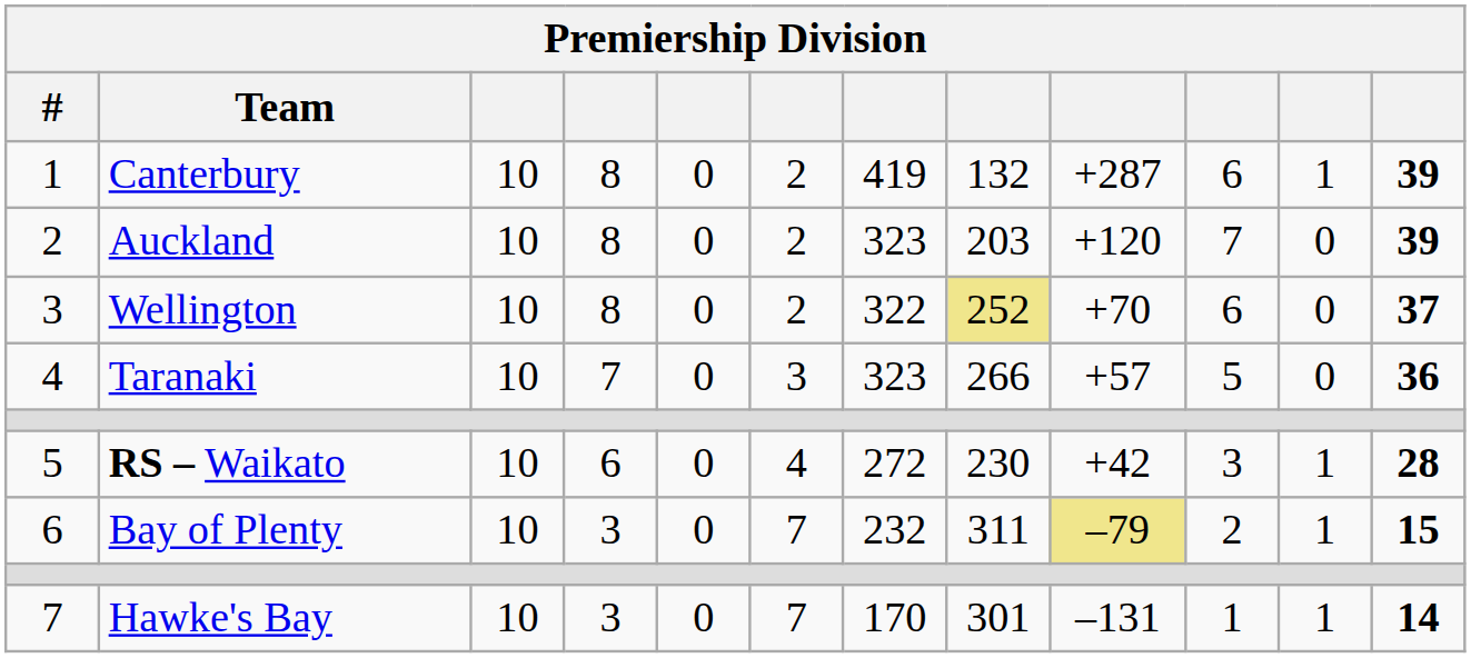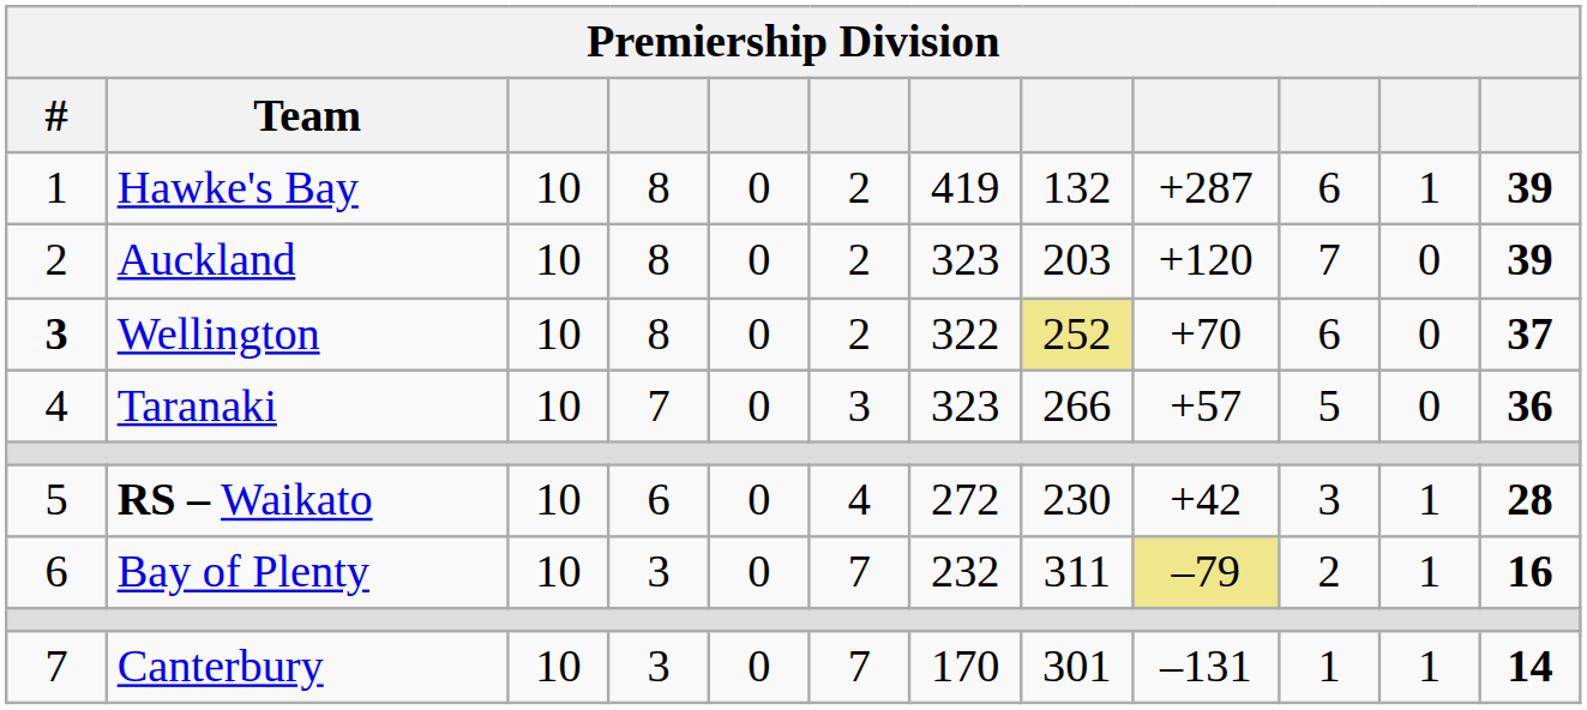row 3 | Team: Canterbury -> Hawke's Bay
row 5 | #: normal -> bold
row 9 | column 12: 15 -> 16
row 11 | Team: Hawke's Bay -> Canterbury
